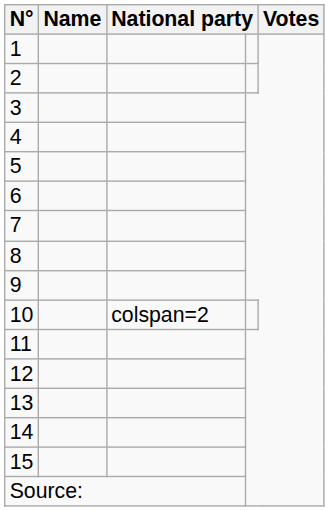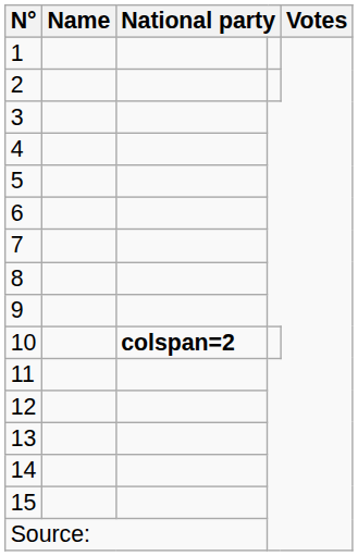10 | column 3: normal -> bold
